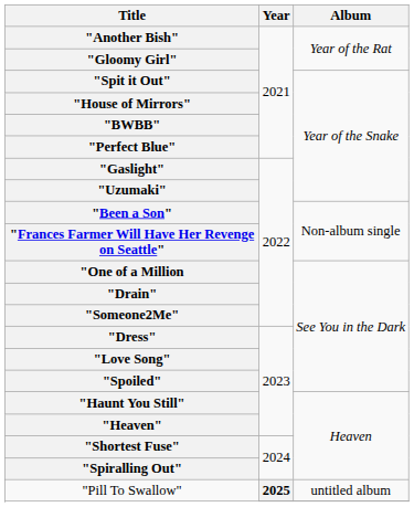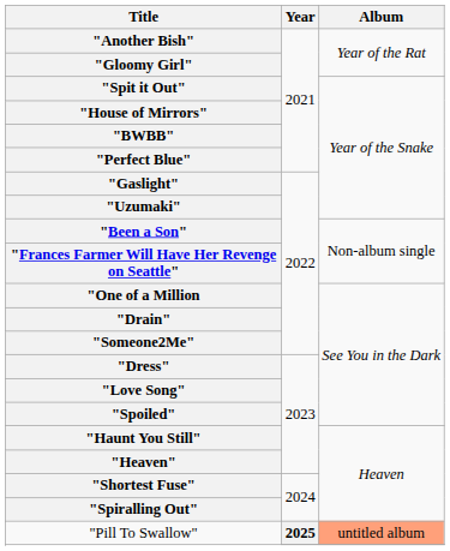"Pill To Swallow" / untitled album | Album: no background -> lightsalmon background
